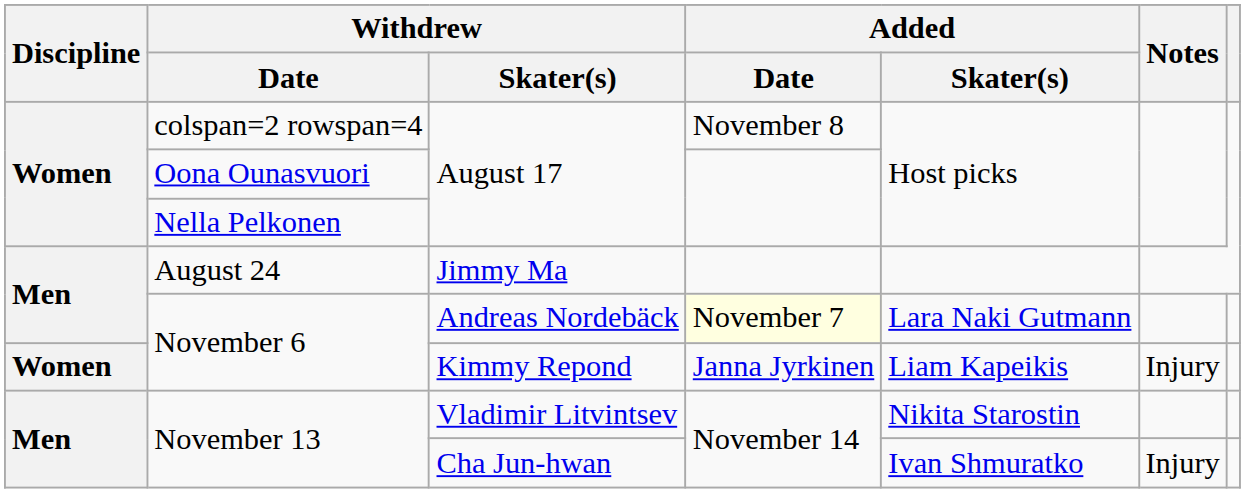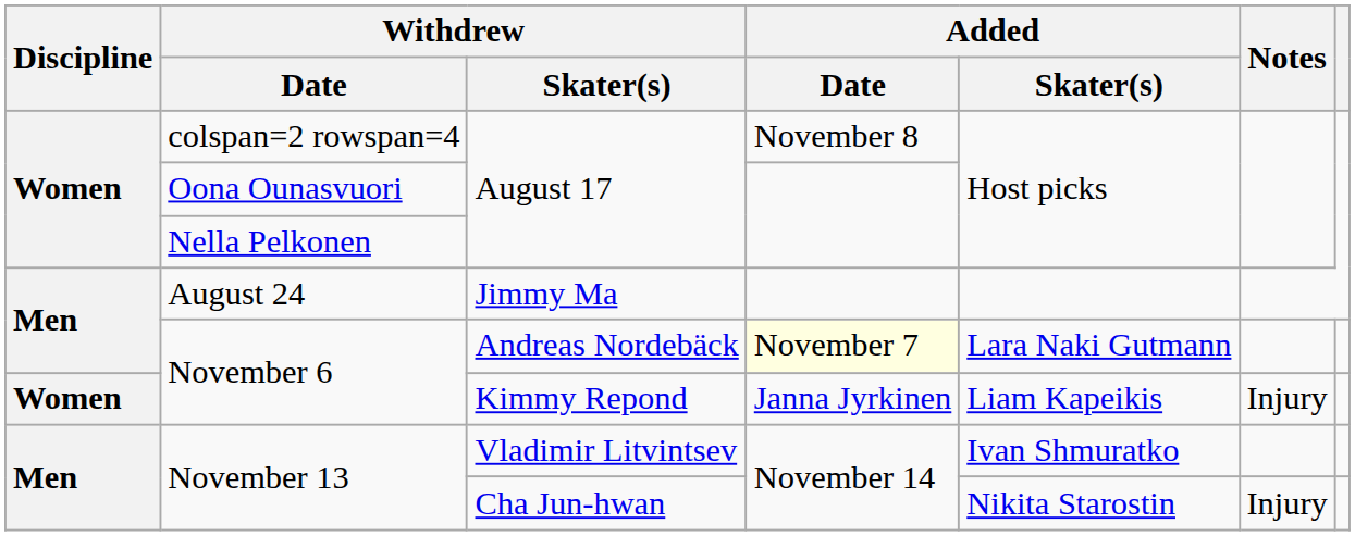November 13 / Vladimir Litvintsev | Added / Skater(s): Nikita Starostin -> Ivan Shmuratko
November 13 / Cha Jun-hwan | Added / Skater(s): Ivan Shmuratko -> Nikita Starostin
